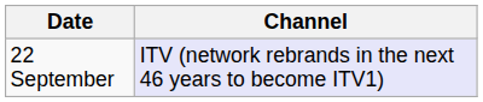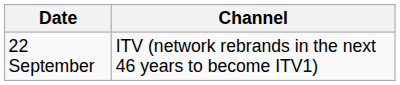22 September | Channel: lavender background -> no background
